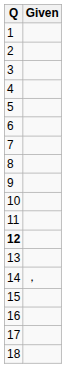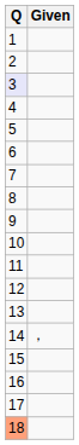3 | Q: no background -> lavender background
12 | Q: bold -> normal
18 | Q: no background -> lightsalmon background
